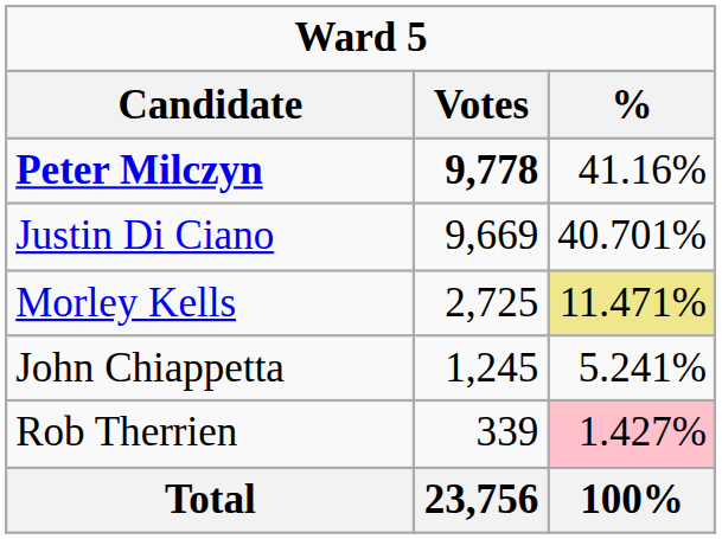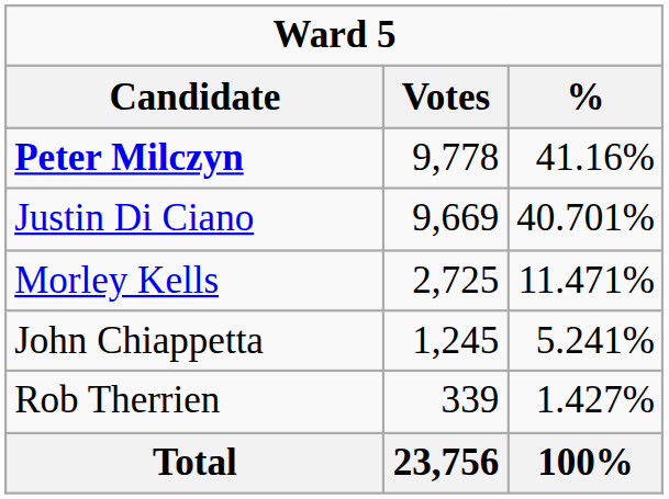Peter Milczyn | Votes: bold -> normal
Morley Kells | %: khaki background -> no background
Rob Therrien | %: pink background -> no background
